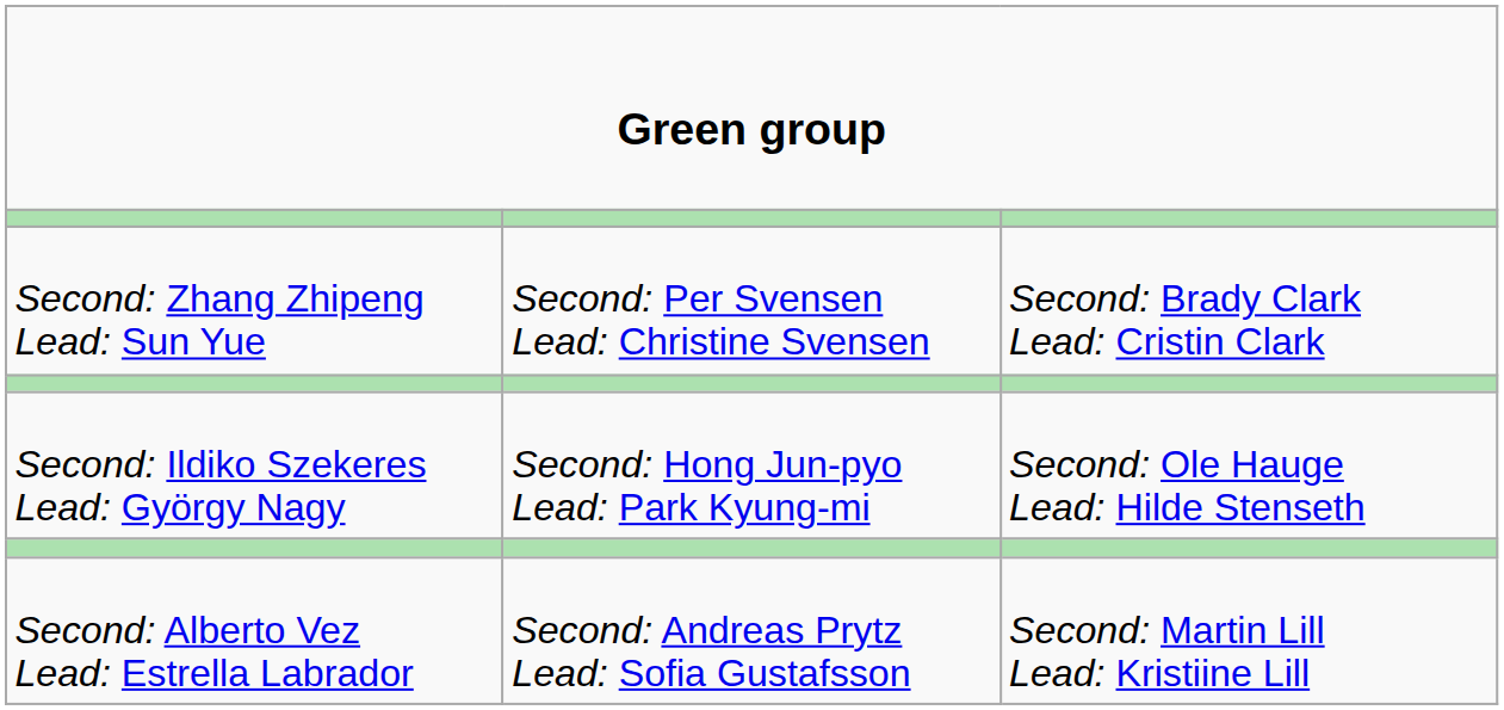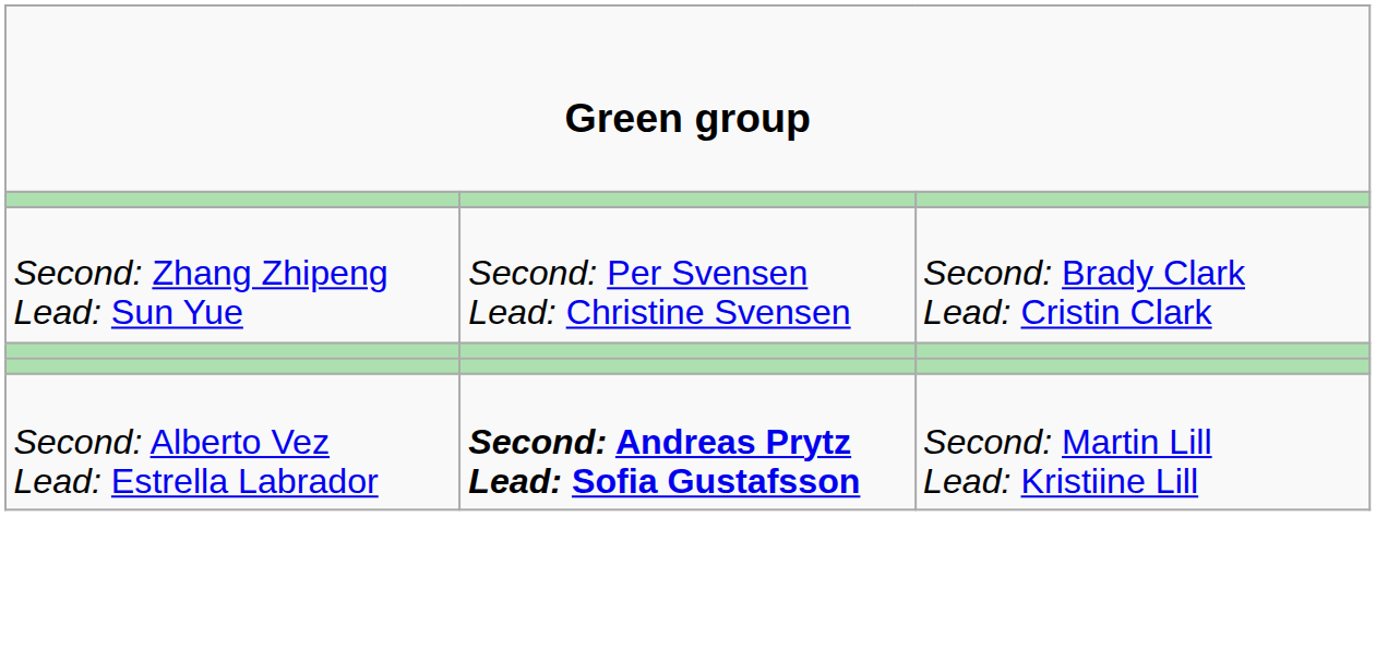- row: Second: Ildiko Szekeres Lead: György Nagy | Second: Hong Jun-pyo Lead: Park Kyung-mi | Second: Ole Hauge Lead: Hilde Stenseth
Second: Alberto Vez Lead: Estrella Labrador | column 2: normal -> bold
